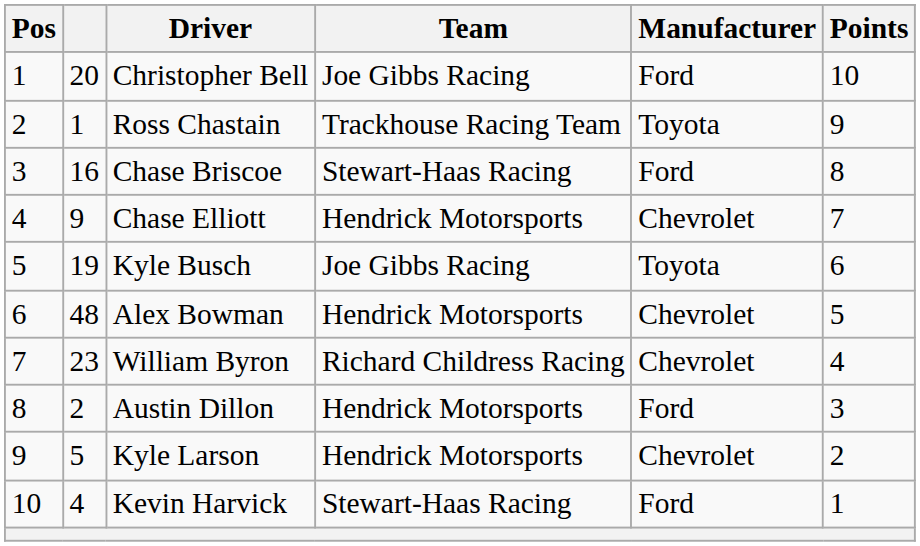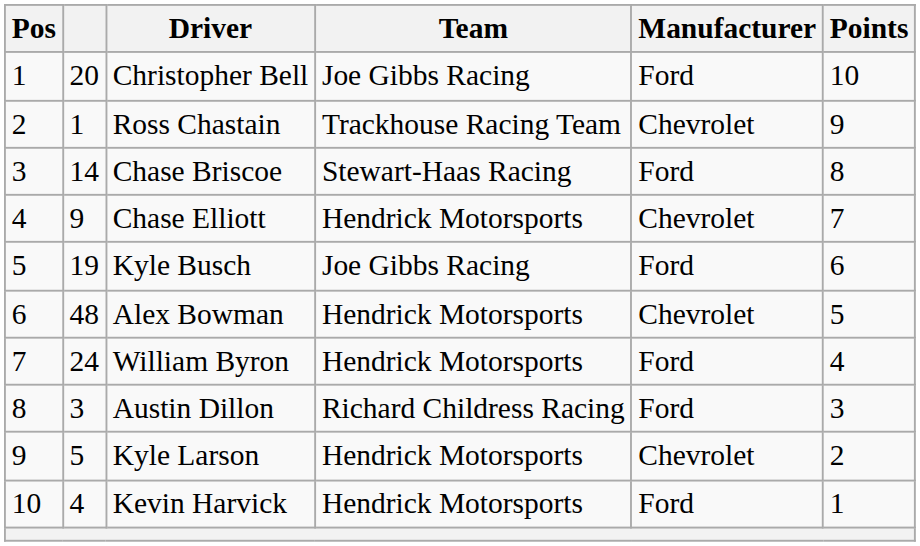Ross Chastain | Manufacturer: Toyota -> Chevrolet
Chase Briscoe | column 2: 16 -> 14
Kyle Busch | Manufacturer: Toyota -> Ford
William Byron | column 2: 23 -> 24
William Byron | Team: Richard Childress Racing -> Hendrick Motorsports
William Byron | Manufacturer: Chevrolet -> Ford
Austin Dillon | column 2: 2 -> 3
Austin Dillon | Team: Hendrick Motorsports -> Richard Childress Racing
Kevin Harvick | Team: Stewart-Haas Racing -> Hendrick Motorsports
